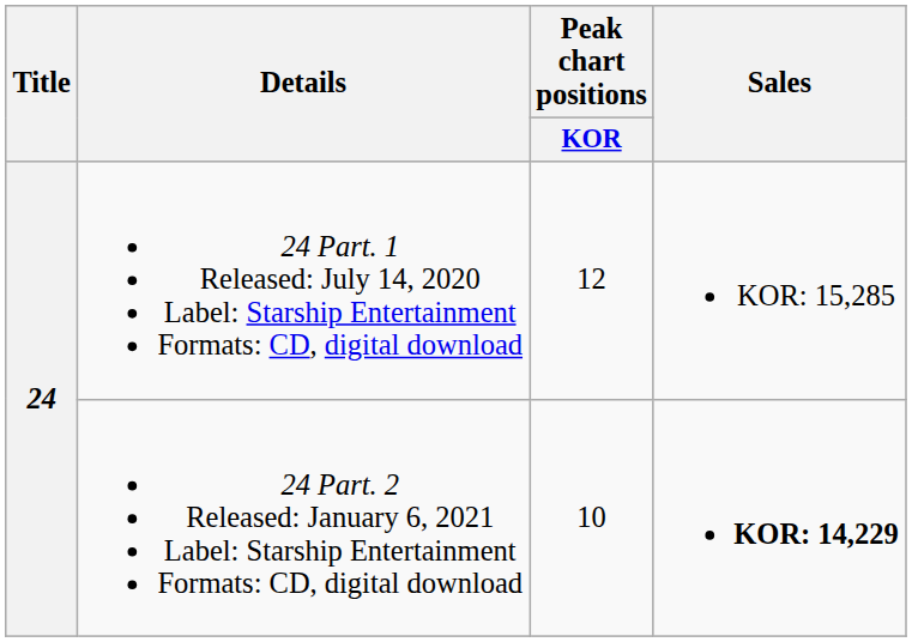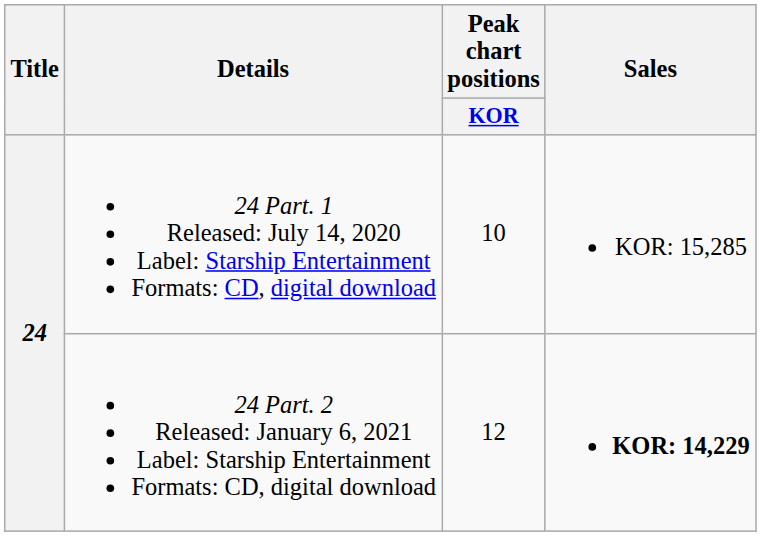row 3 | Peak chart positions / KOR: 12 -> 10
row 4 | Peak chart positions / KOR: 10 -> 12
